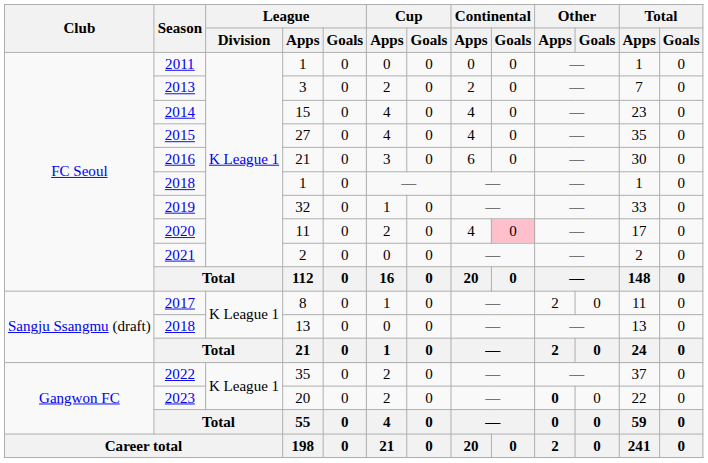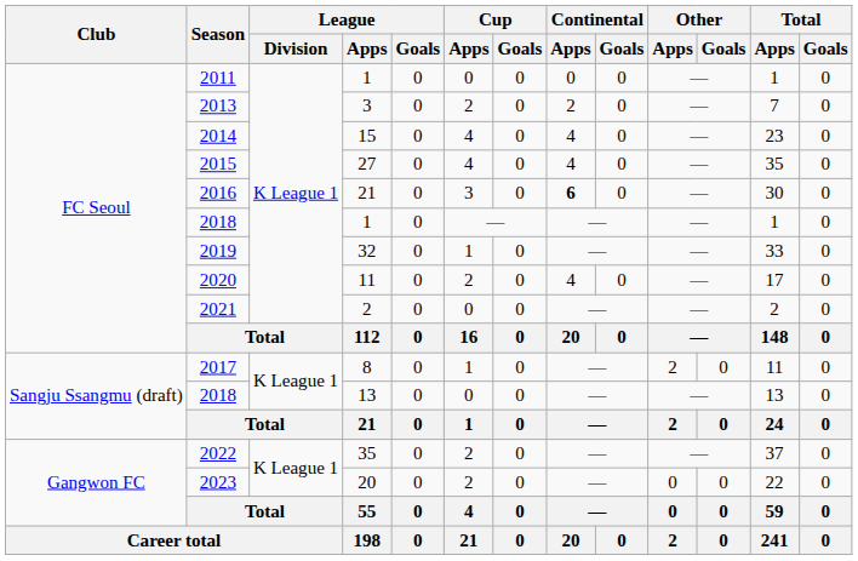2016 | Continental / Apps: normal -> bold
2020 | Continental / Goals: pink background -> no background
2023 | Other / Apps: bold -> normal
